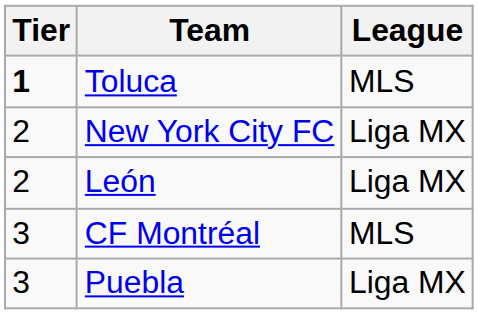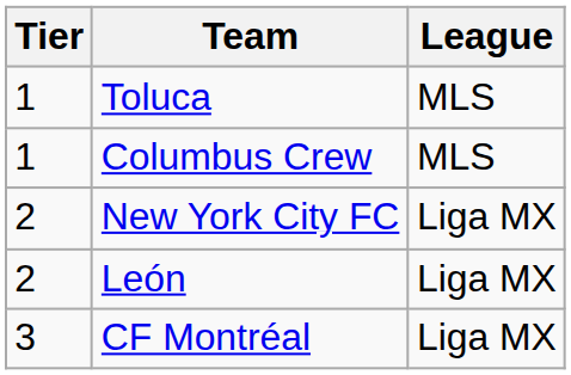Toluca | Tier: bold -> normal
+ row: 1 | Columbus Crew | MLS
CF Montréal | League: MLS -> Liga MX
- row: 3 | Puebla | Liga MX
